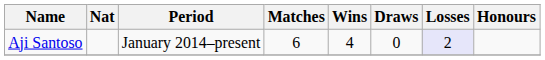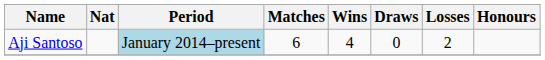Aji Santoso | Period: no background -> lightblue background
Aji Santoso | Losses: lavender background -> no background
